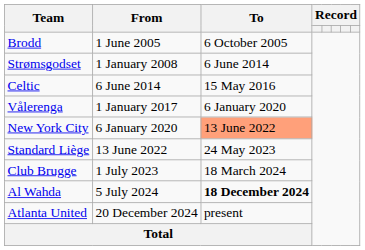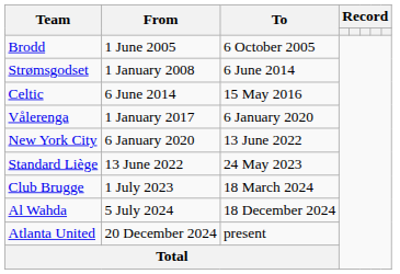New York City | To: lightsalmon background -> no background
Al Wahda | To: bold -> normal
